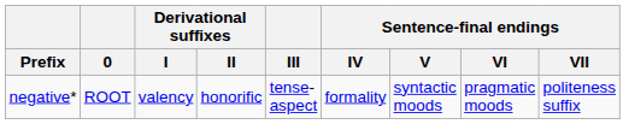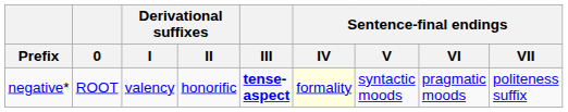negative* | III: normal -> bold
negative* | Sentence-final endings / IV: no background -> lightyellow background
